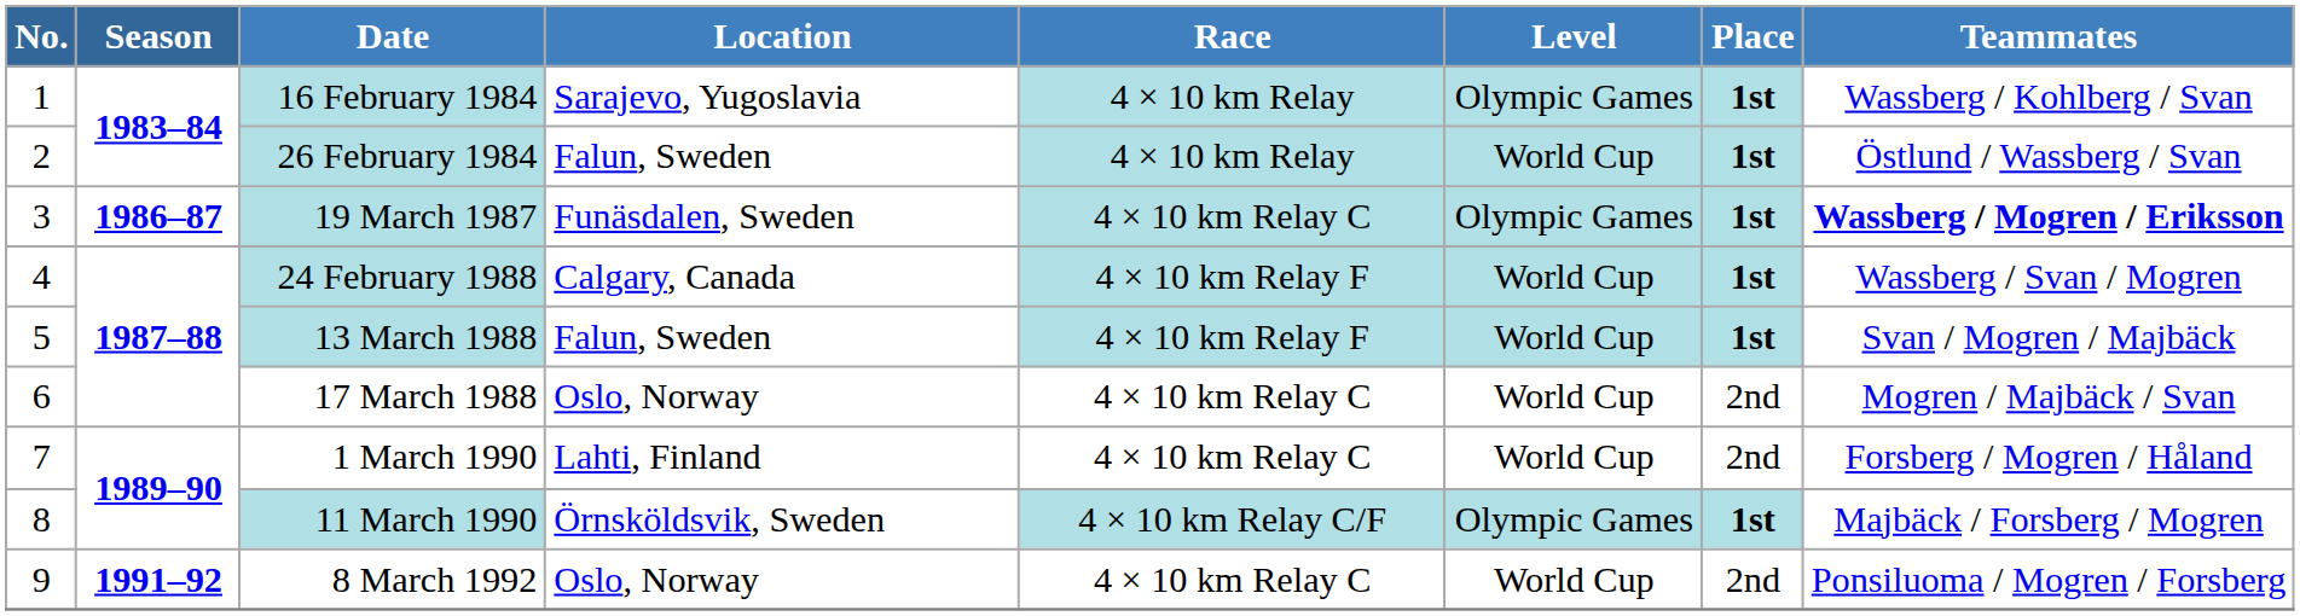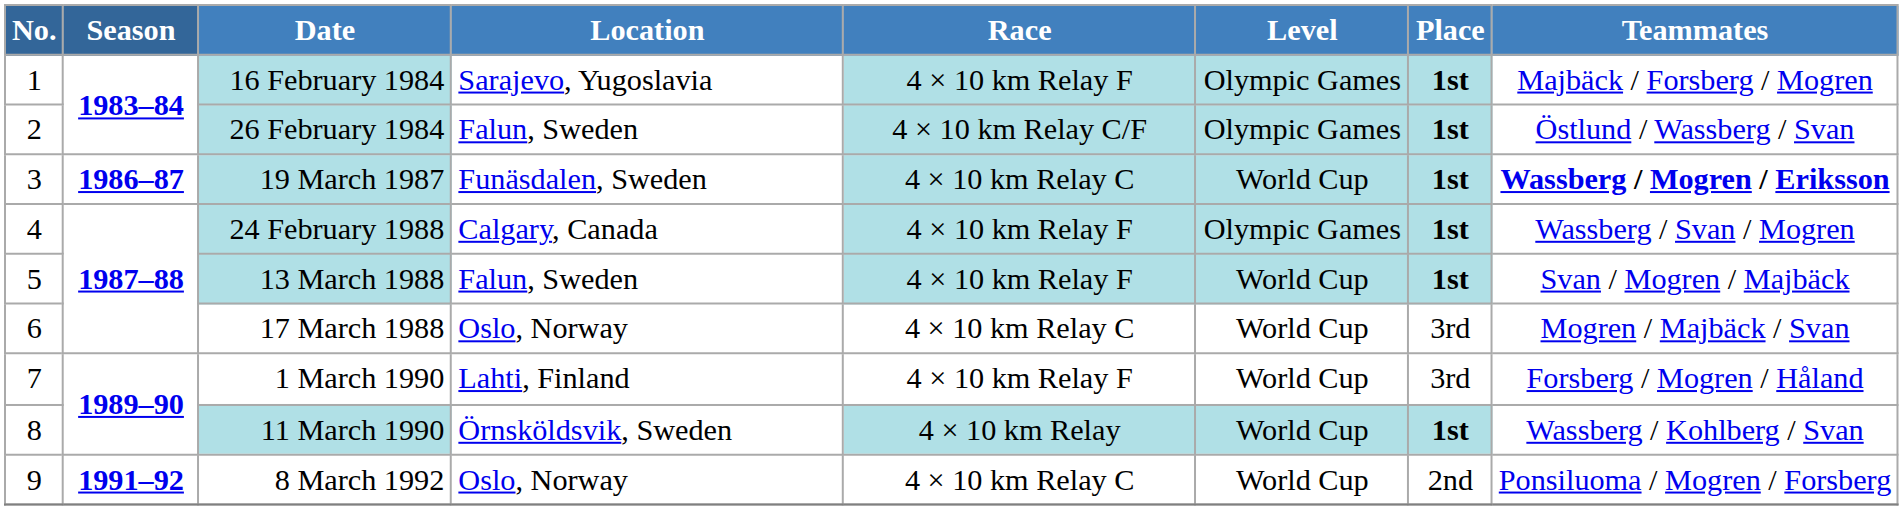16 February 1984 | Race: 4 × 10 km Relay -> 4 × 10 km Relay F
16 February 1984 | Teammates: Wassberg / Kohlberg / Svan -> Majbäck / Forsberg / Mogren
26 February 1984 | Race: 4 × 10 km Relay -> 4 × 10 km Relay C/F
26 February 1984 | Level: World Cup -> Olympic Games
19 March 1987 | Level: Olympic Games -> World Cup
24 February 1988 | Level: World Cup -> Olympic Games
17 March 1988 | Place: 2nd -> 3rd
1 March 1990 | Race: 4 × 10 km Relay C -> 4 × 10 km Relay F
1 March 1990 | Place: 2nd -> 3rd
11 March 1990 | Race: 4 × 10 km Relay C/F -> 4 × 10 km Relay
11 March 1990 | Level: Olympic Games -> World Cup
11 March 1990 | Teammates: Majbäck / Forsberg / Mogren -> Wassberg / Kohlberg / Svan
